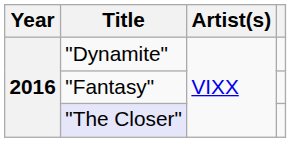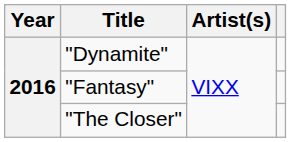"The Closer" | Title: lavender background -> no background
